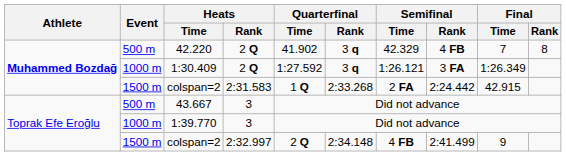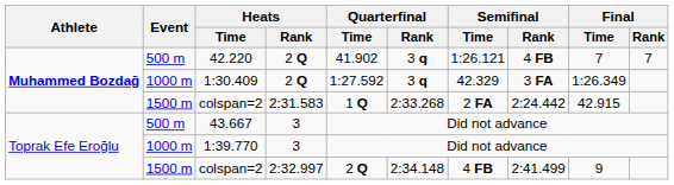42.220 | Semifinal / Time: 42.329 -> 1:26.121
42.220 | Final / Rank: 8 -> 7
1:30.409 | Semifinal / Time: 1:26.121 -> 42.329
